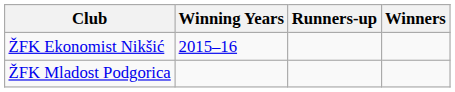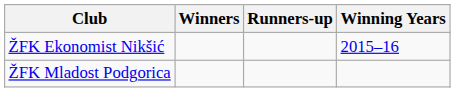columns swapped: Winners <-> Winning Years
